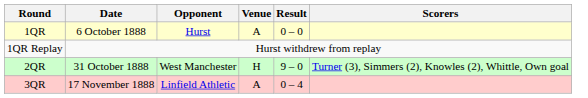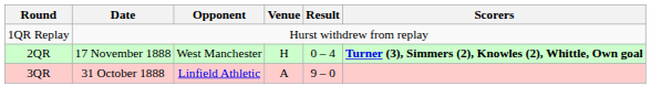- row: 1QR | 6 October 1888 | Hurst | A | 0 – 0
2QR | Date: 31 October 1888 -> 17 November 1888
2QR | Result: 9 – 0 -> 0 – 4
2QR | Scorers: normal -> bold
3QR | Date: 17 November 1888 -> 31 October 1888
3QR | Result: 0 – 4 -> 9 – 0
